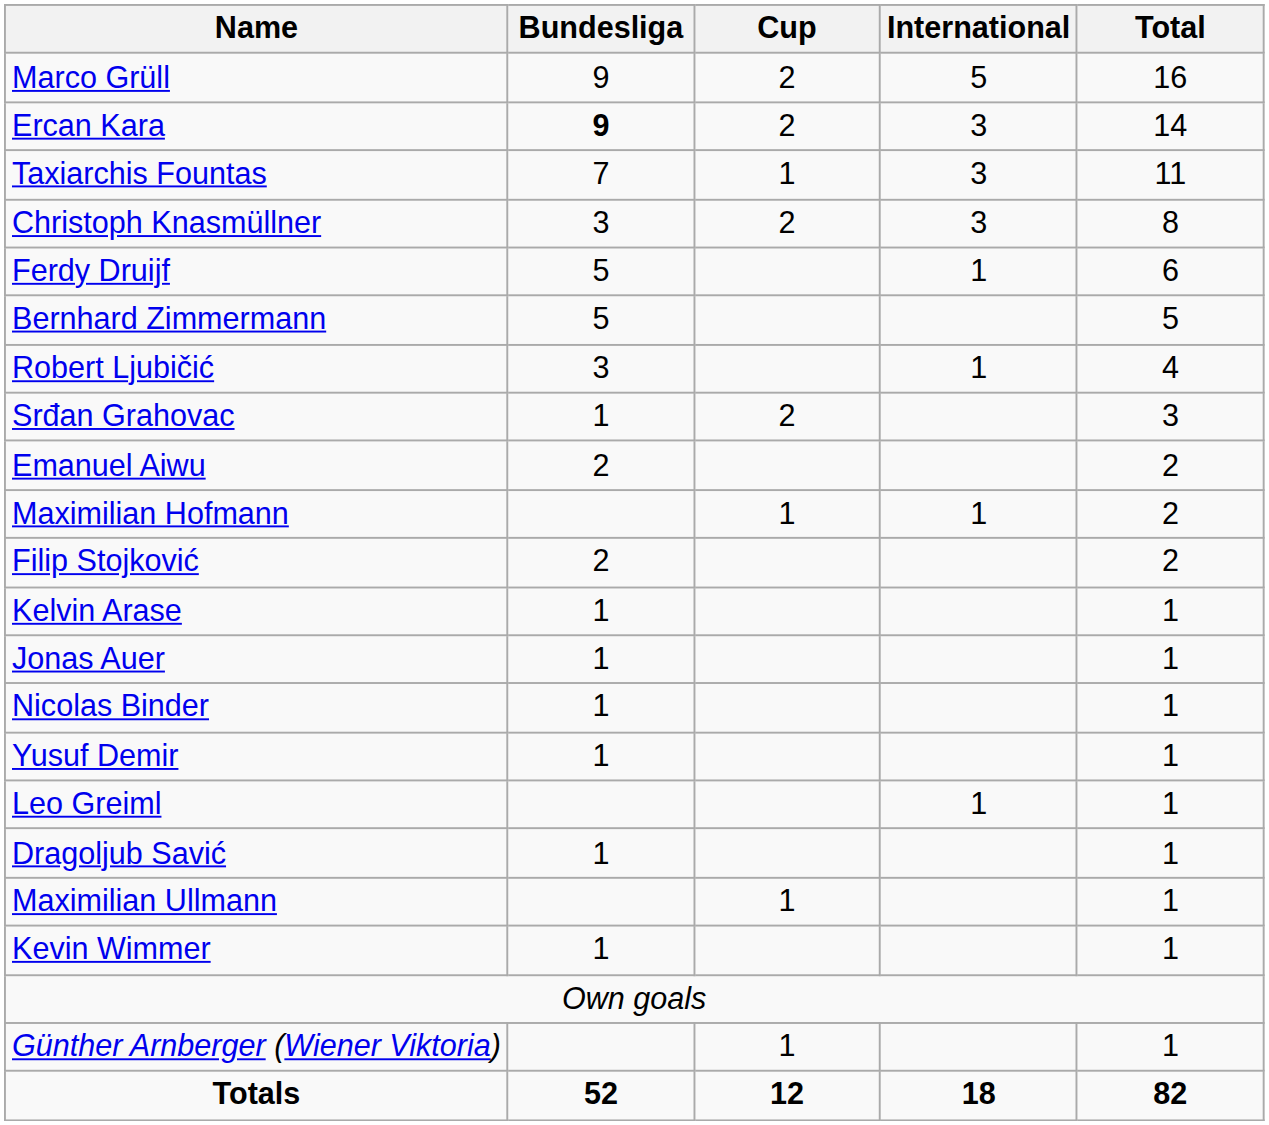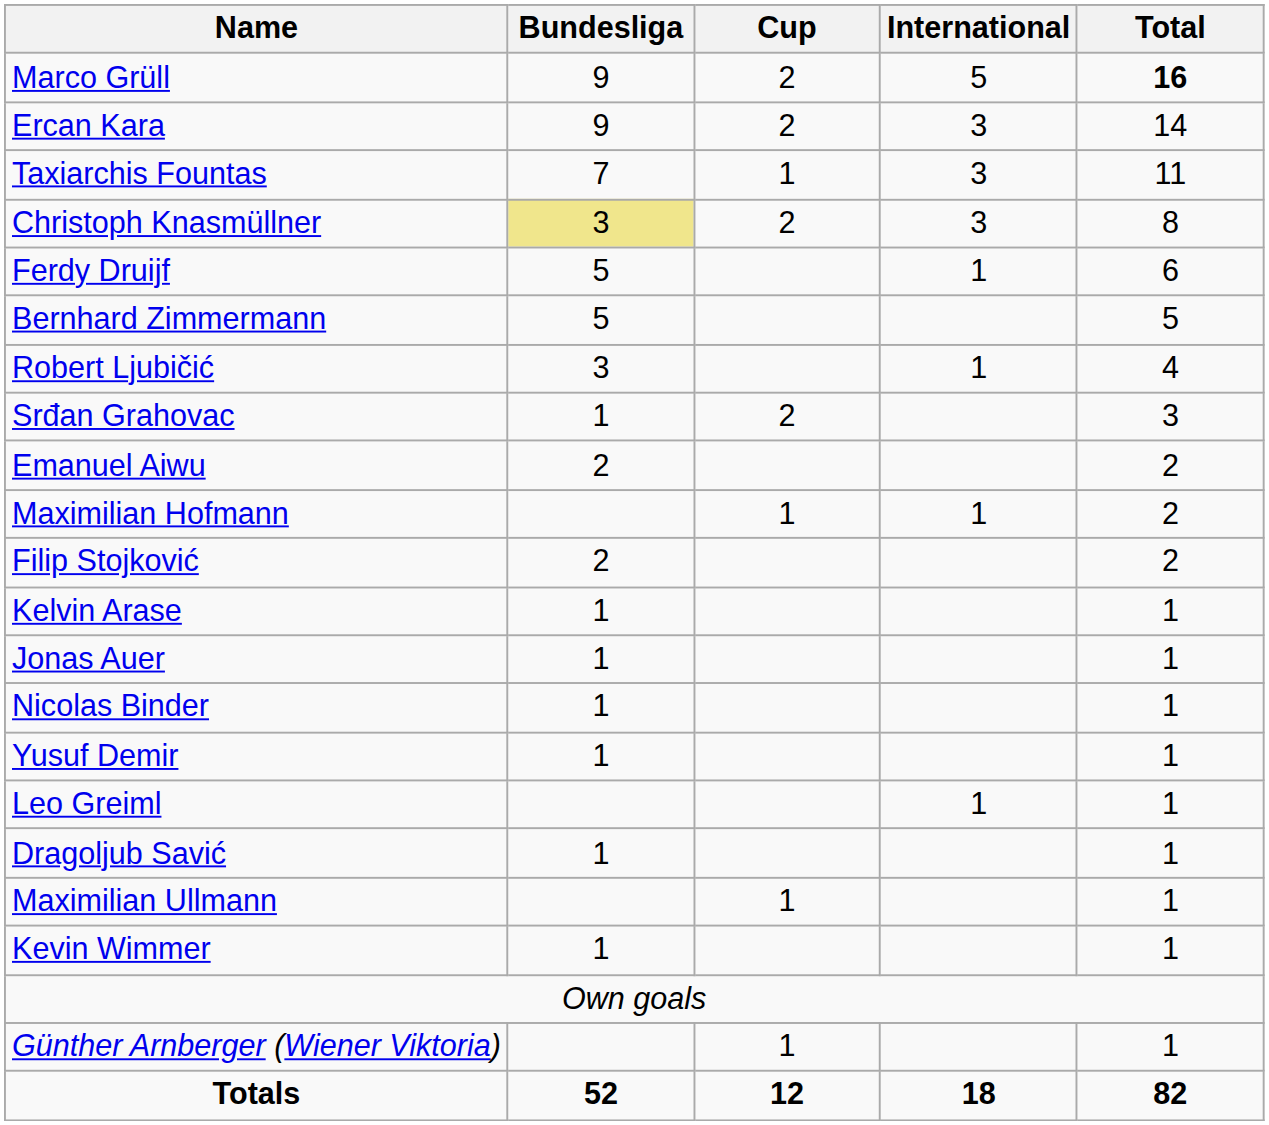Marco Grüll | Total: normal -> bold
Ercan Kara | Bundesliga: bold -> normal
Christoph Knasmüllner | Bundesliga: no background -> khaki background
